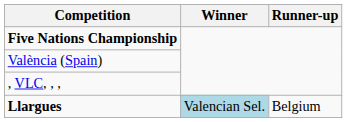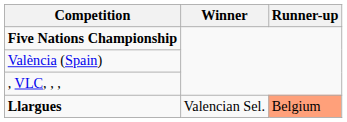Llargues | Winner: lightblue background -> no background
Llargues | Runner-up: no background -> lightsalmon background
